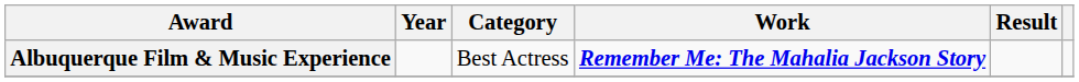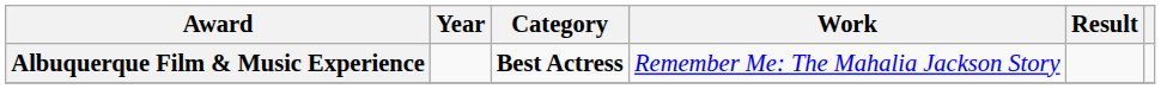Albuquerque Film & Music Experience | Category: normal -> bold
Albuquerque Film & Music Experience | Work: bold -> normal
